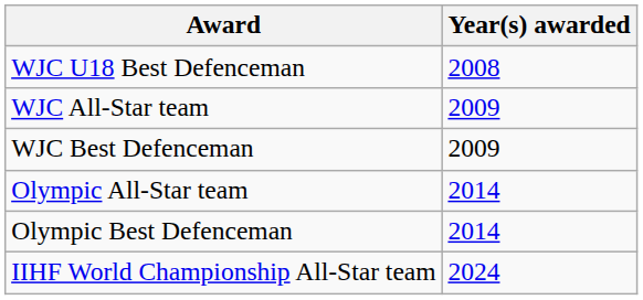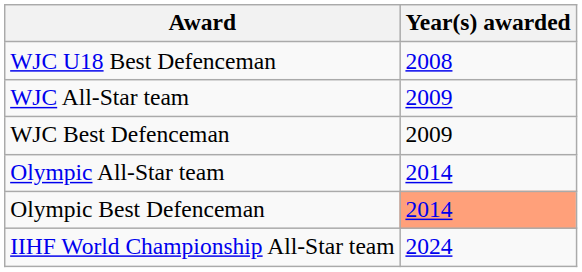Olympic Best Defenceman | Year(s) awarded: no background -> lightsalmon background
